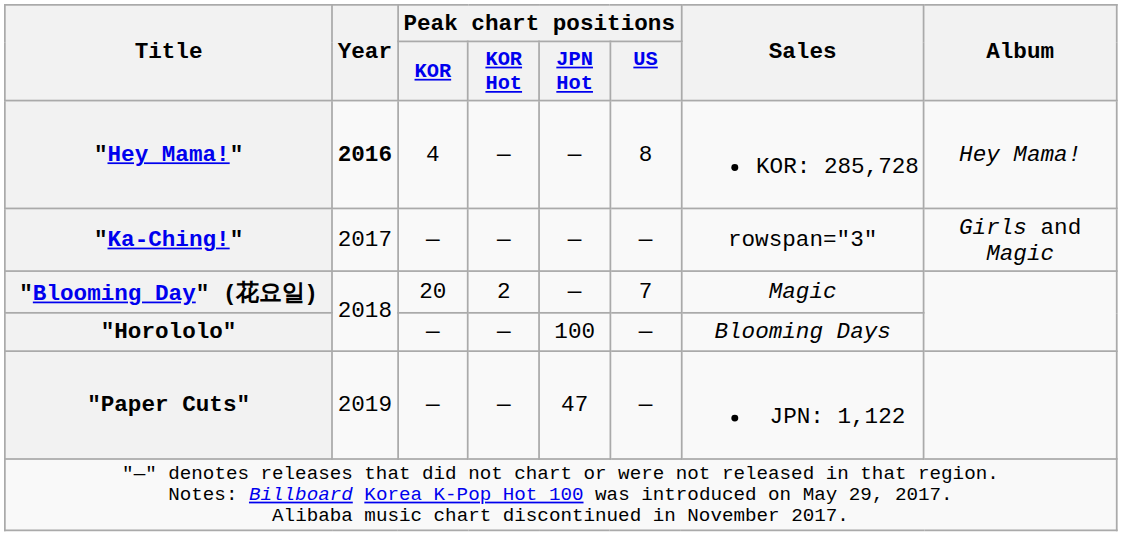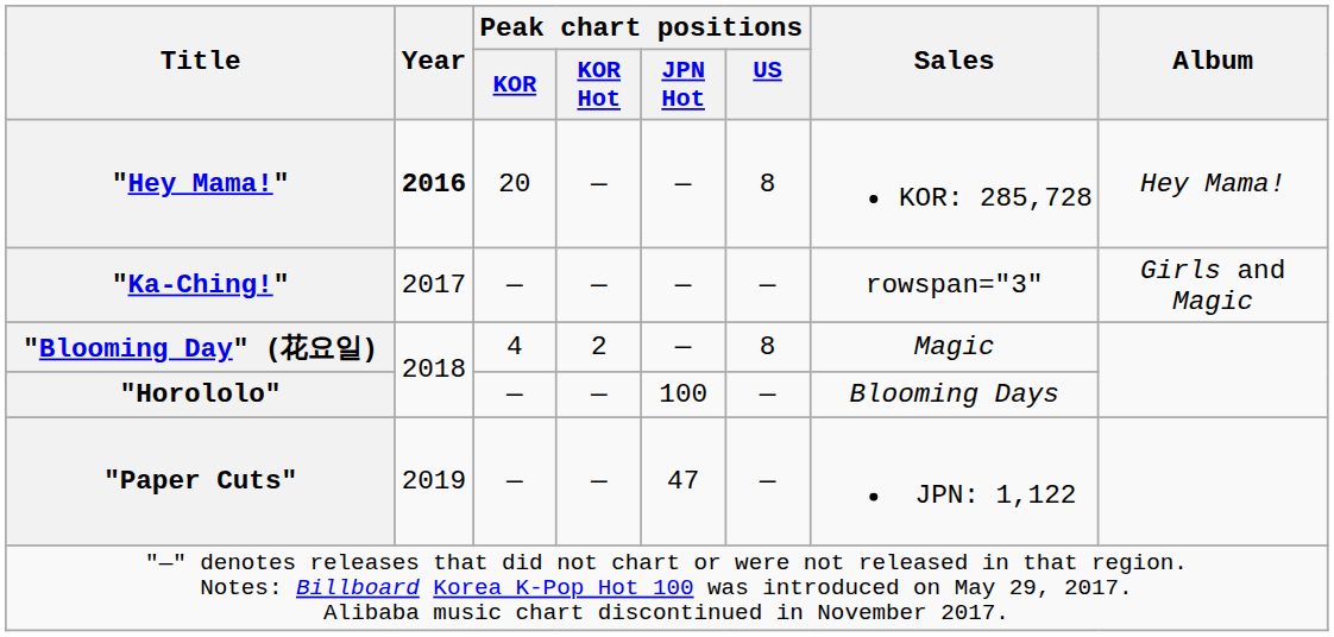"Hey Mama!" | Peak chart positions / KOR: 4 -> 20
"Blooming Day" (花요일) | Peak chart positions / KOR: 20 -> 4
"Blooming Day" (花요일) | Peak chart positions / US: 7 -> 8
